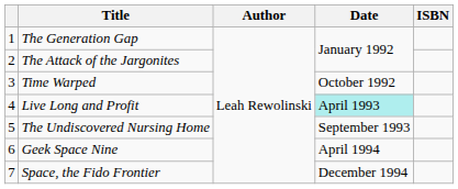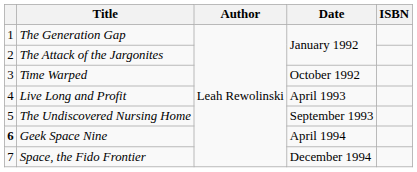Live Long and Profit | Date: paleturquoise background -> no background
Geek Space Nine | column 1: normal -> bold
